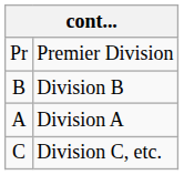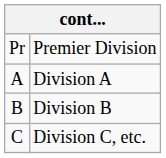rows swapped: Division A <-> Division B
